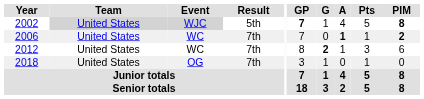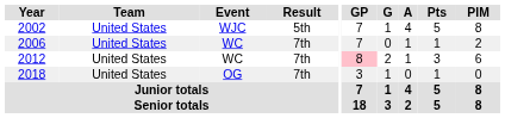2002 | Team: lightgrey background -> no background
2002 | Event: lightgrey background -> no background
2002 | GP: bold -> normal
2002 | PIM: bold -> normal
2006 | A: bold -> normal
2006 | PIM: bold -> normal
2012 | GP: no background -> pink background
2012 | G: bold -> normal
